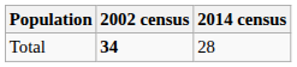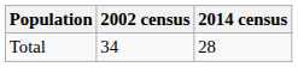row 2 | 2002 census: bold -> normal
